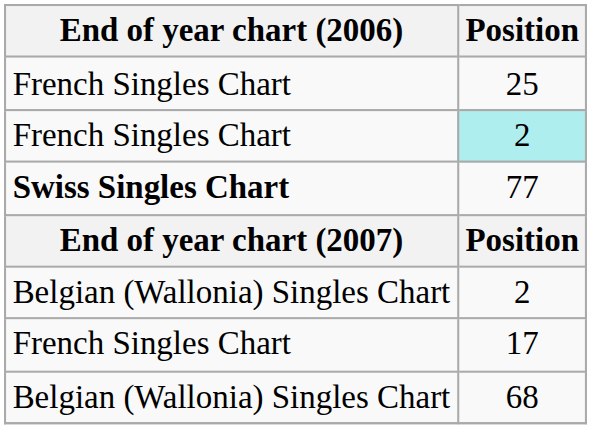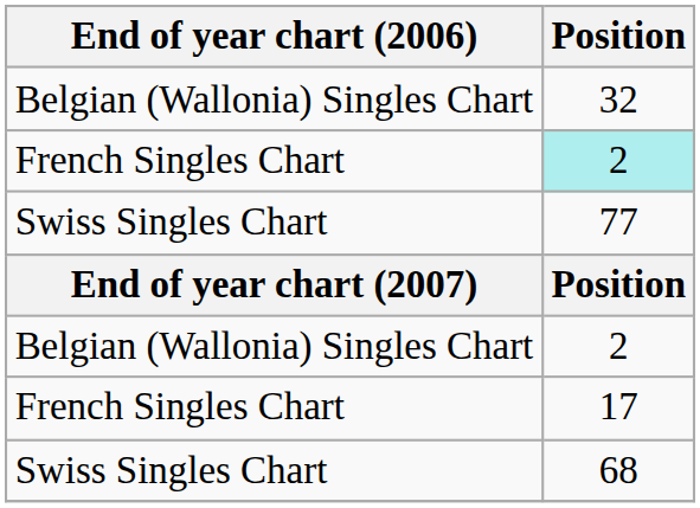row 2 | End of year chart (2006): French Singles Chart -> Belgian (Wallonia) Singles Chart
row 2 | Position: 25 -> 32
row 4 | End of year chart (2006): bold -> normal
row 8 | End of year chart (2006): Belgian (Wallonia) Singles Chart -> Swiss Singles Chart
